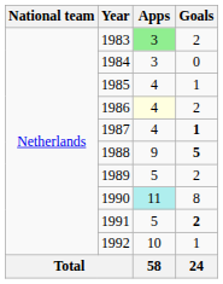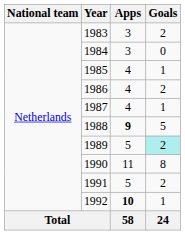1983 | Apps: lightgreen background -> no background
1986 | Apps: lightyellow background -> no background
1987 | Goals: bold -> normal
1988 | Apps: normal -> bold
1988 | Goals: bold -> normal
1989 | Goals: no background -> paleturquoise background
1990 | Apps: paleturquoise background -> no background
1991 | Goals: bold -> normal
1992 | Apps: normal -> bold
